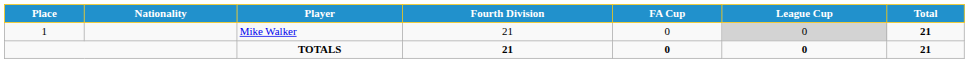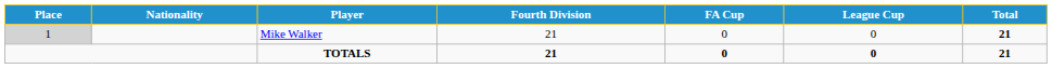Mike Walker | Place: no background -> lightgrey background
Mike Walker | League Cup: lightgrey background -> no background
